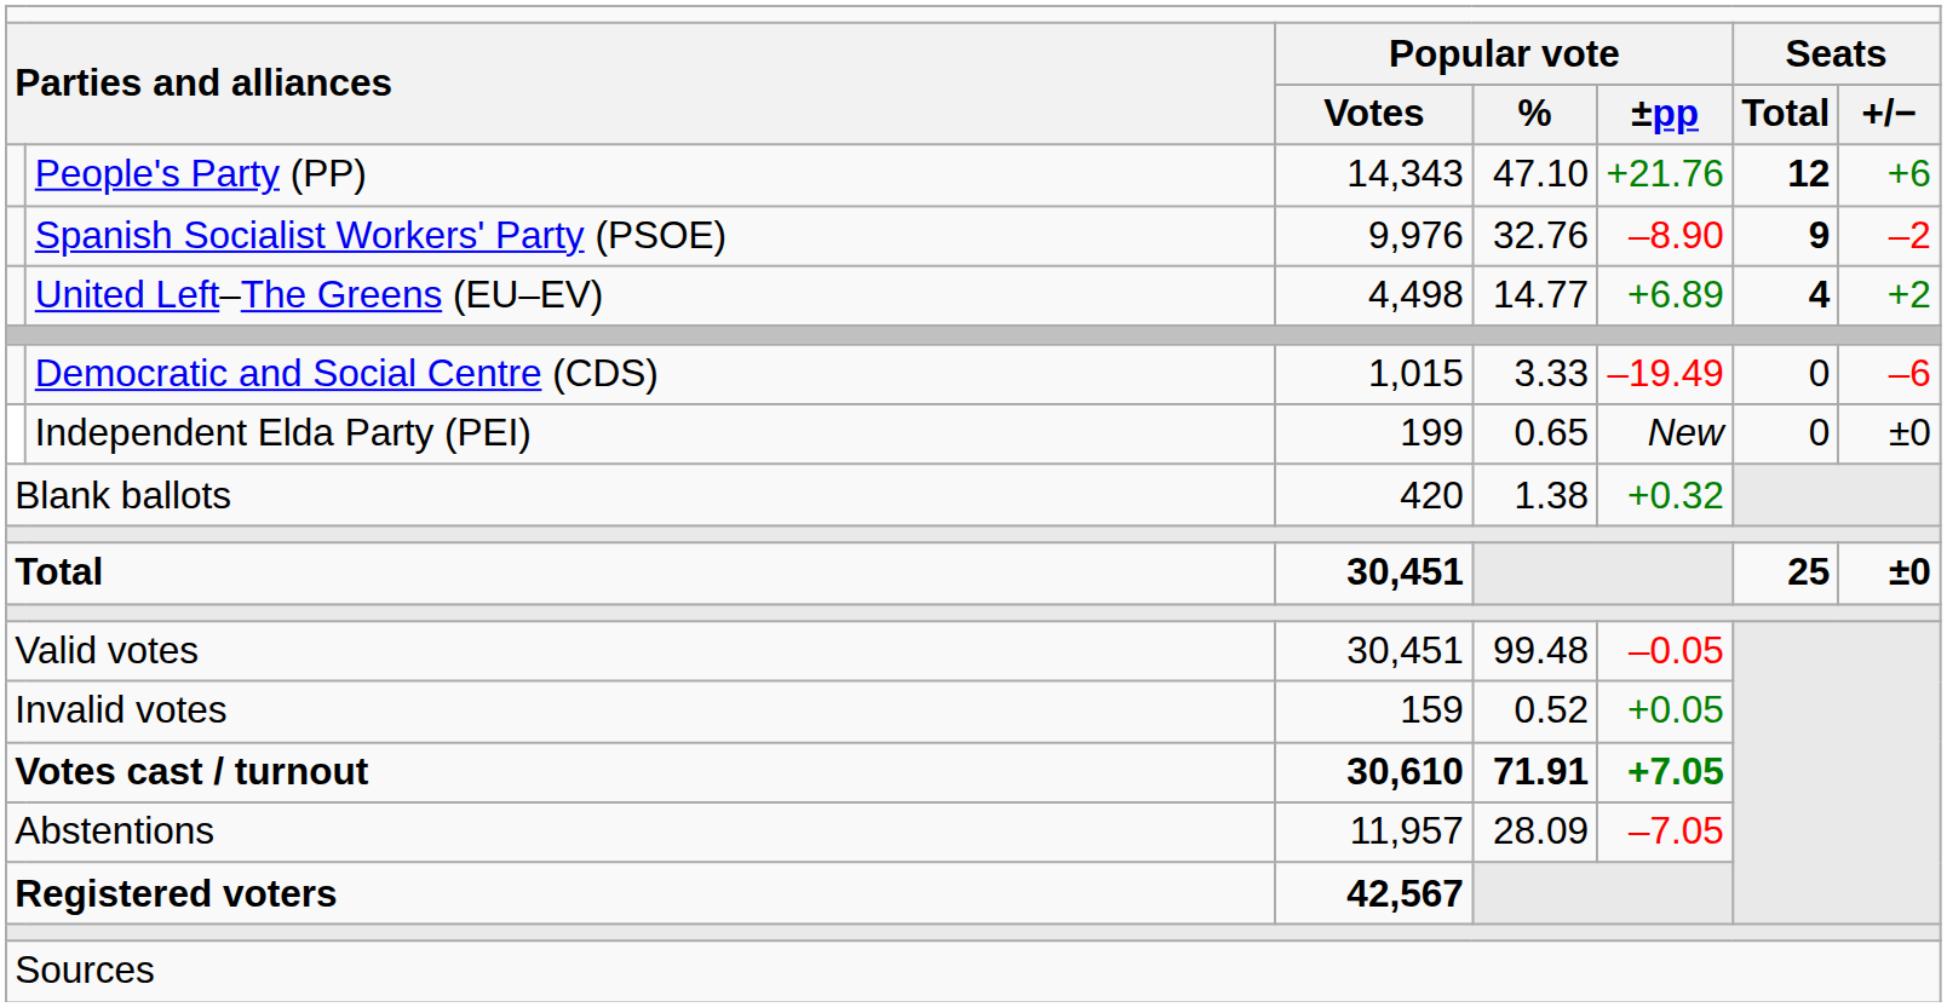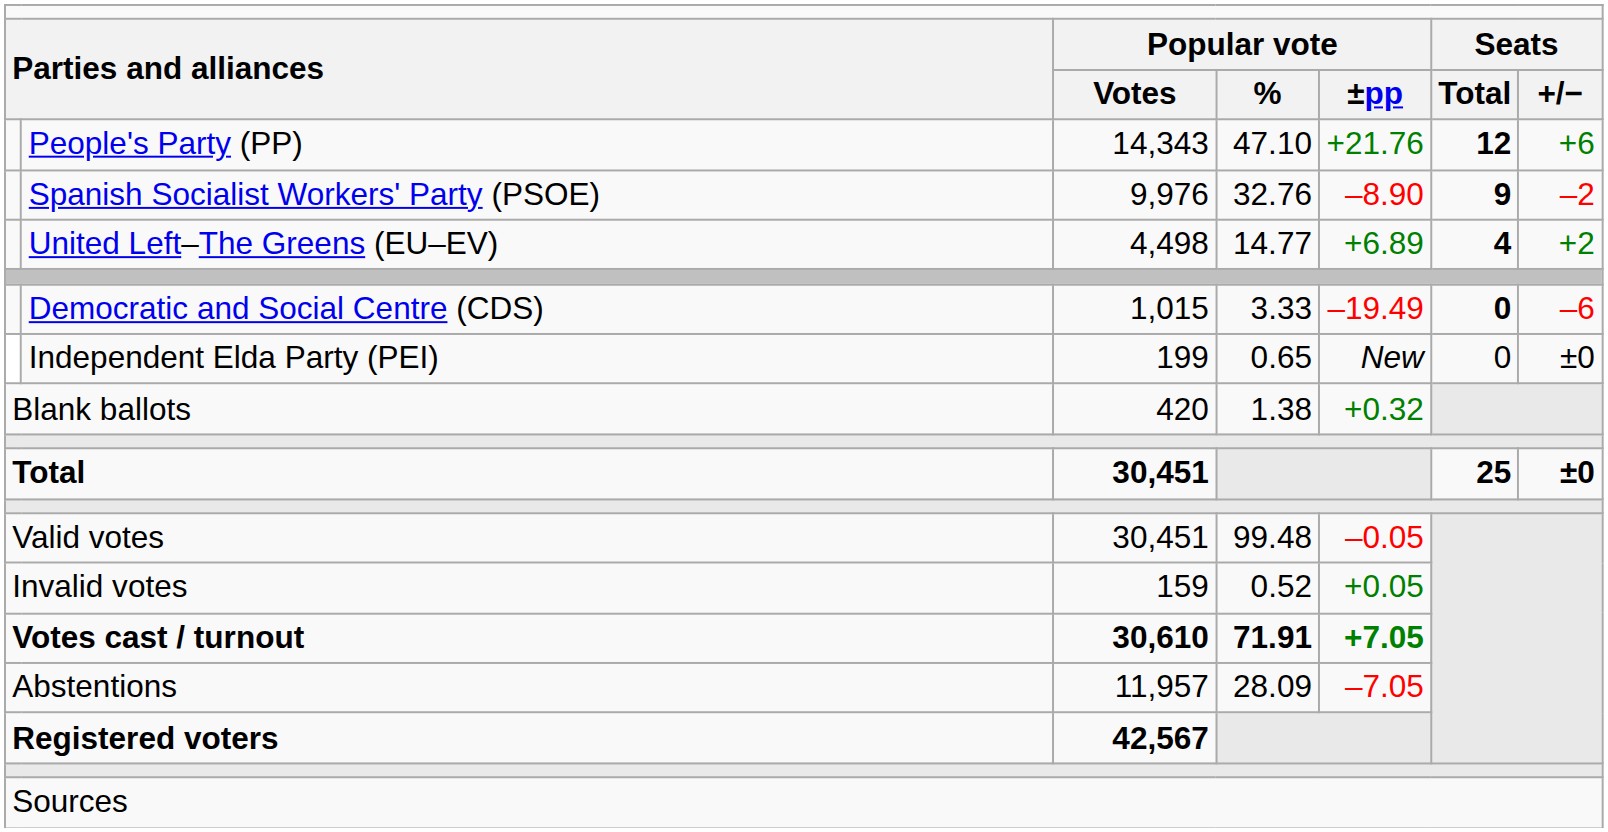Democratic and Social Centre (CDS) | column 6: normal -> bold
